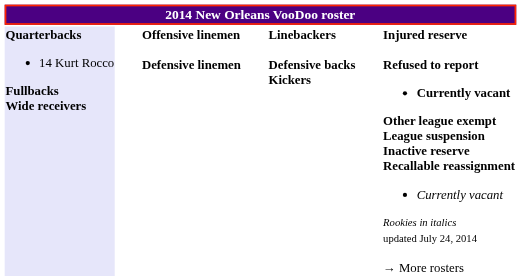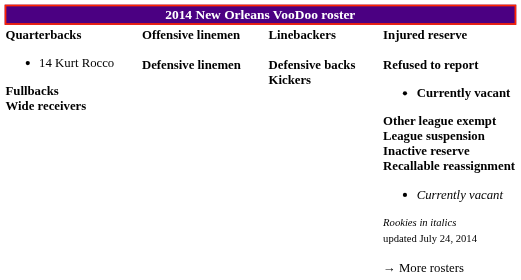Quarterbacks 14 Kurt Rocco Fullbacks Wide receivers | column 1: lavender background -> no background
